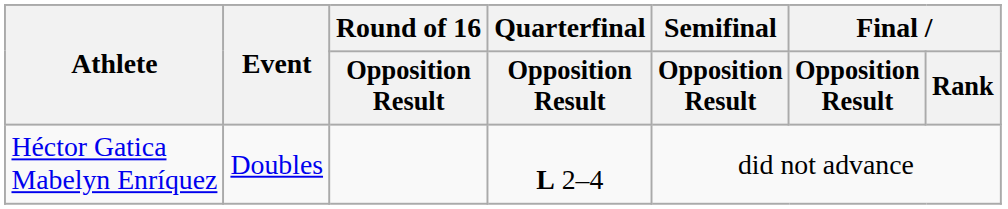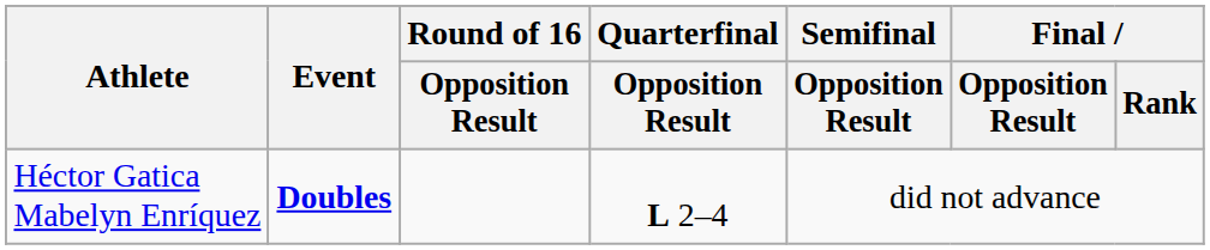Héctor Gatica Mabelyn Enríquez | Event: normal -> bold
